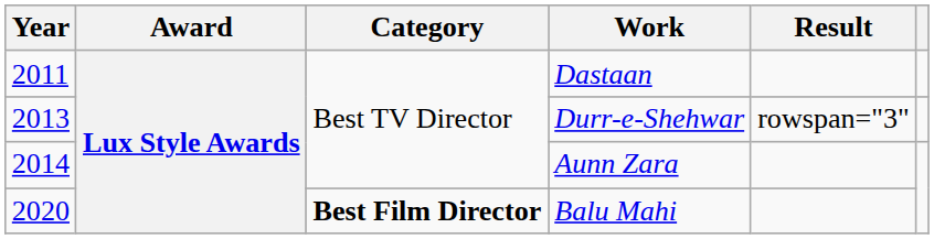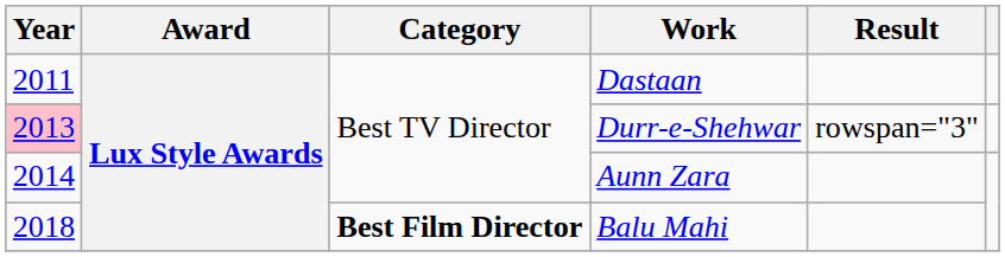Durr-e-Shehwar | Year: no background -> pink background
Balu Mahi | Year: 2020 -> 2018
